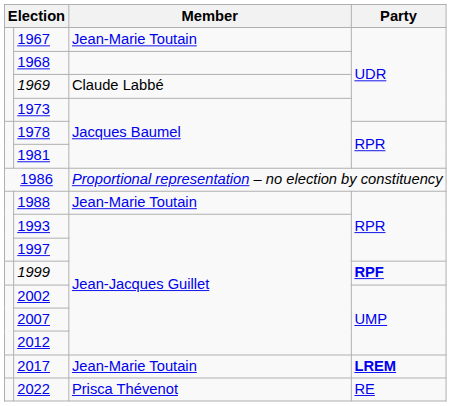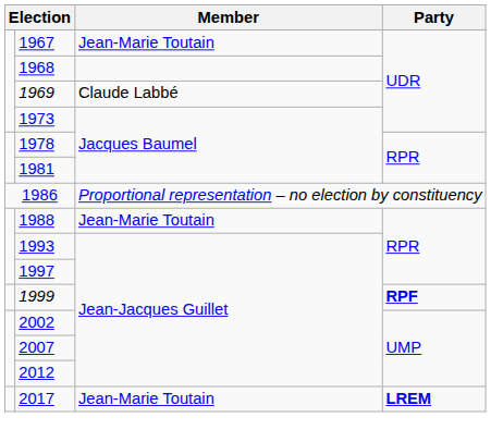- row: 2022 | Prisca Thévenot | RE
